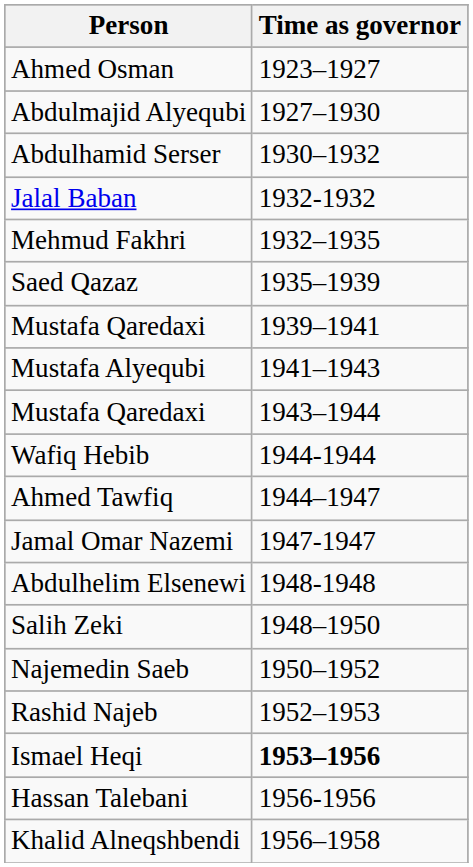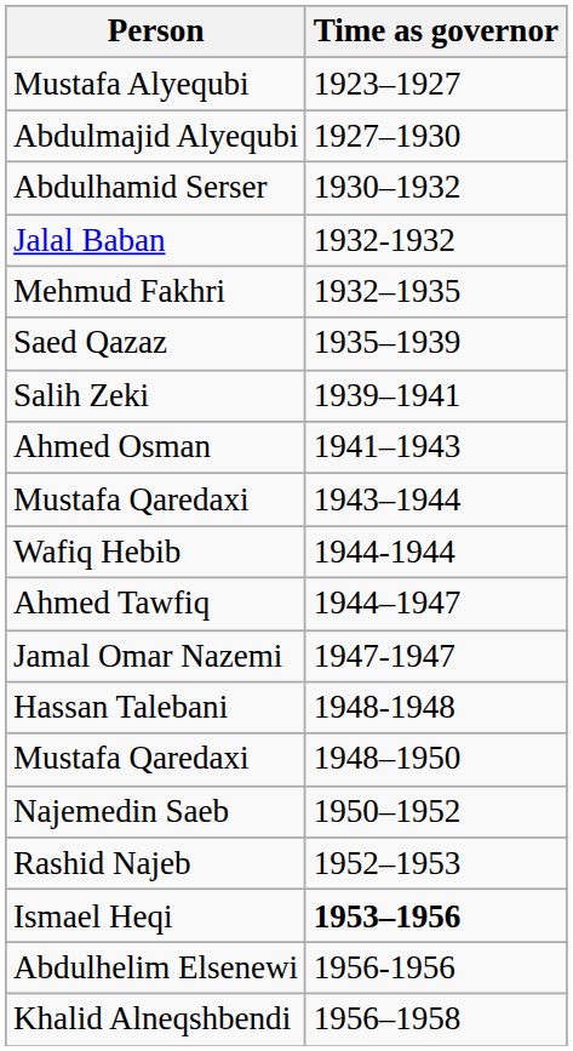row 2 | Person: Ahmed Osman -> Mustafa Alyequbi
row 8 | Person: Mustafa Qaredaxi -> Salih Zeki
row 9 | Person: Mustafa Alyequbi -> Ahmed Osman
row 14 | Person: Abdulhelim Elsenewi -> Hassan Talebani
row 15 | Person: Salih Zeki -> Mustafa Qaredaxi
row 19 | Person: Hassan Talebani -> Abdulhelim Elsenewi
